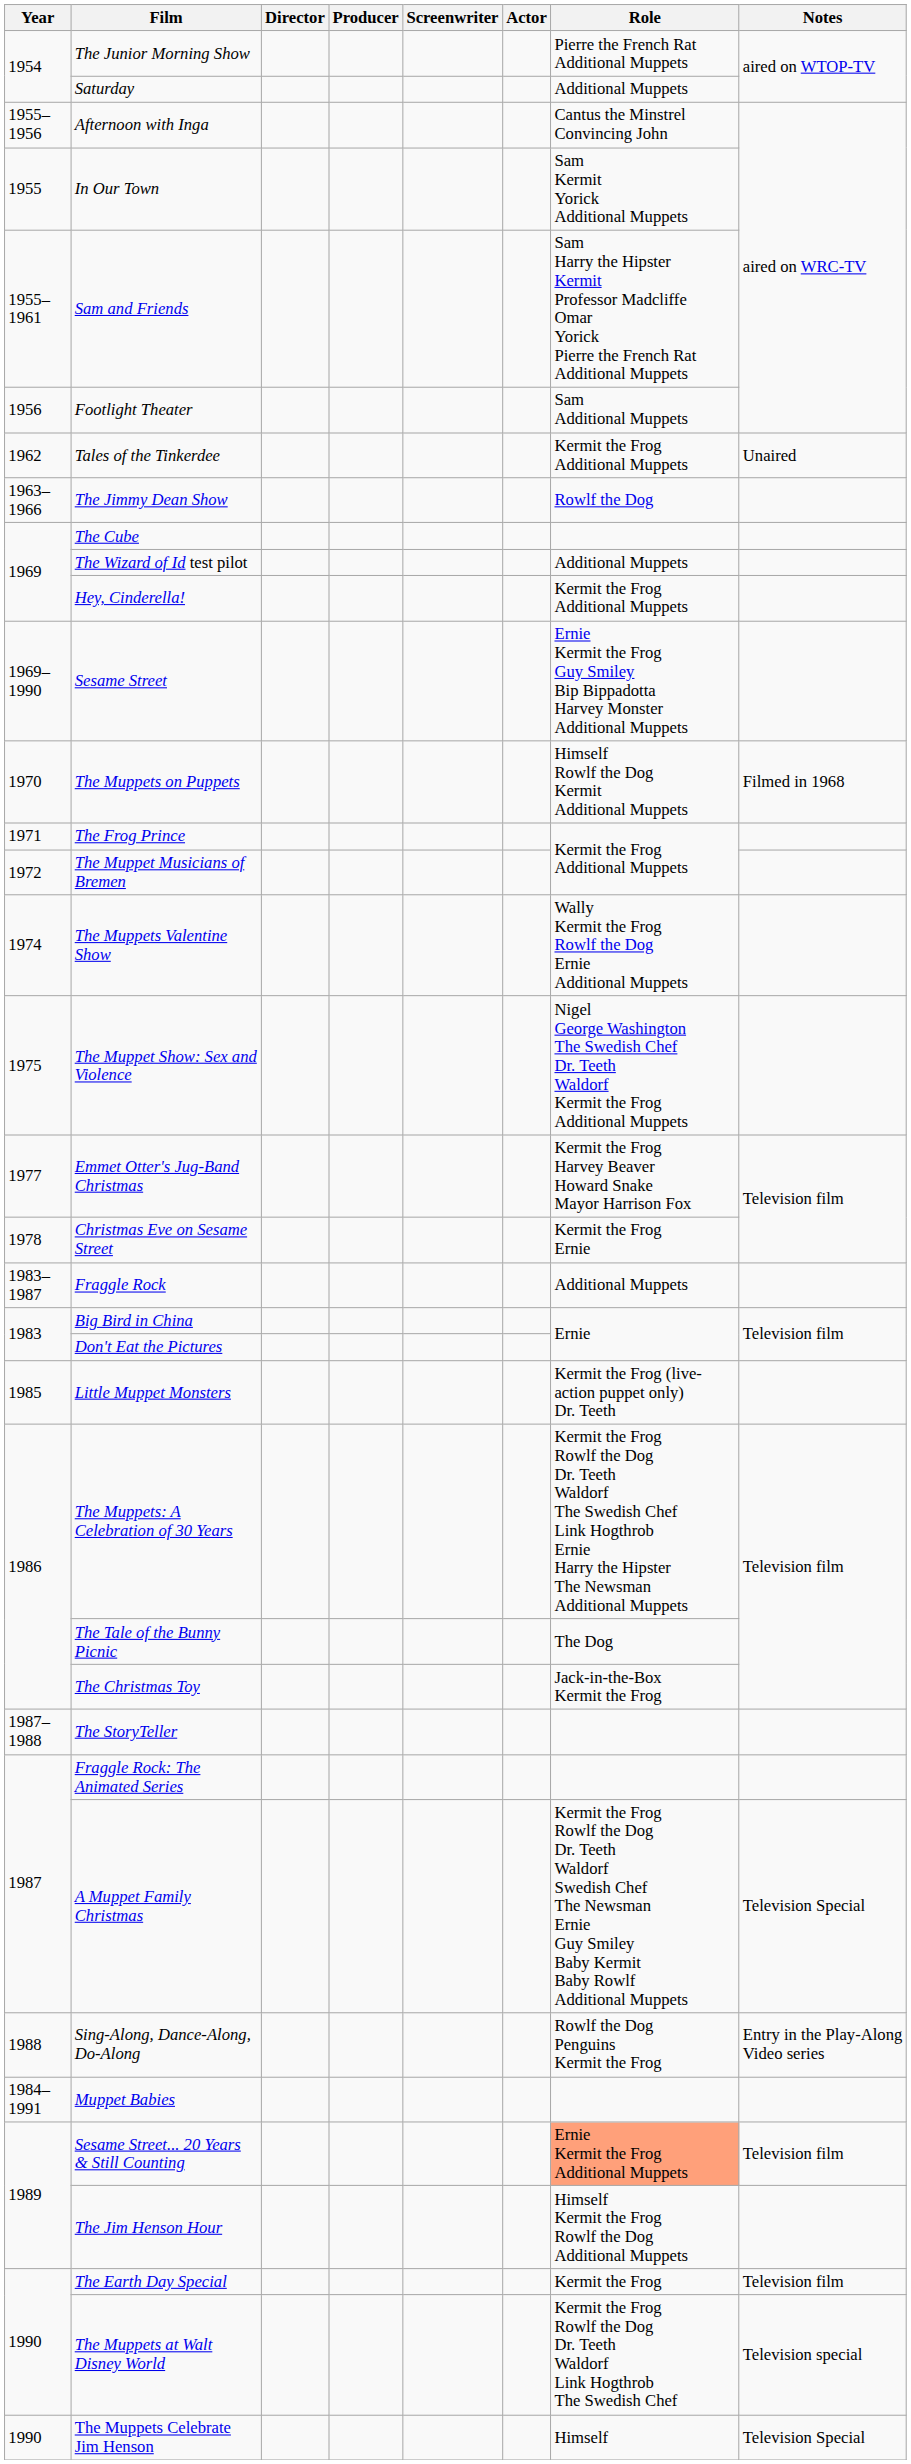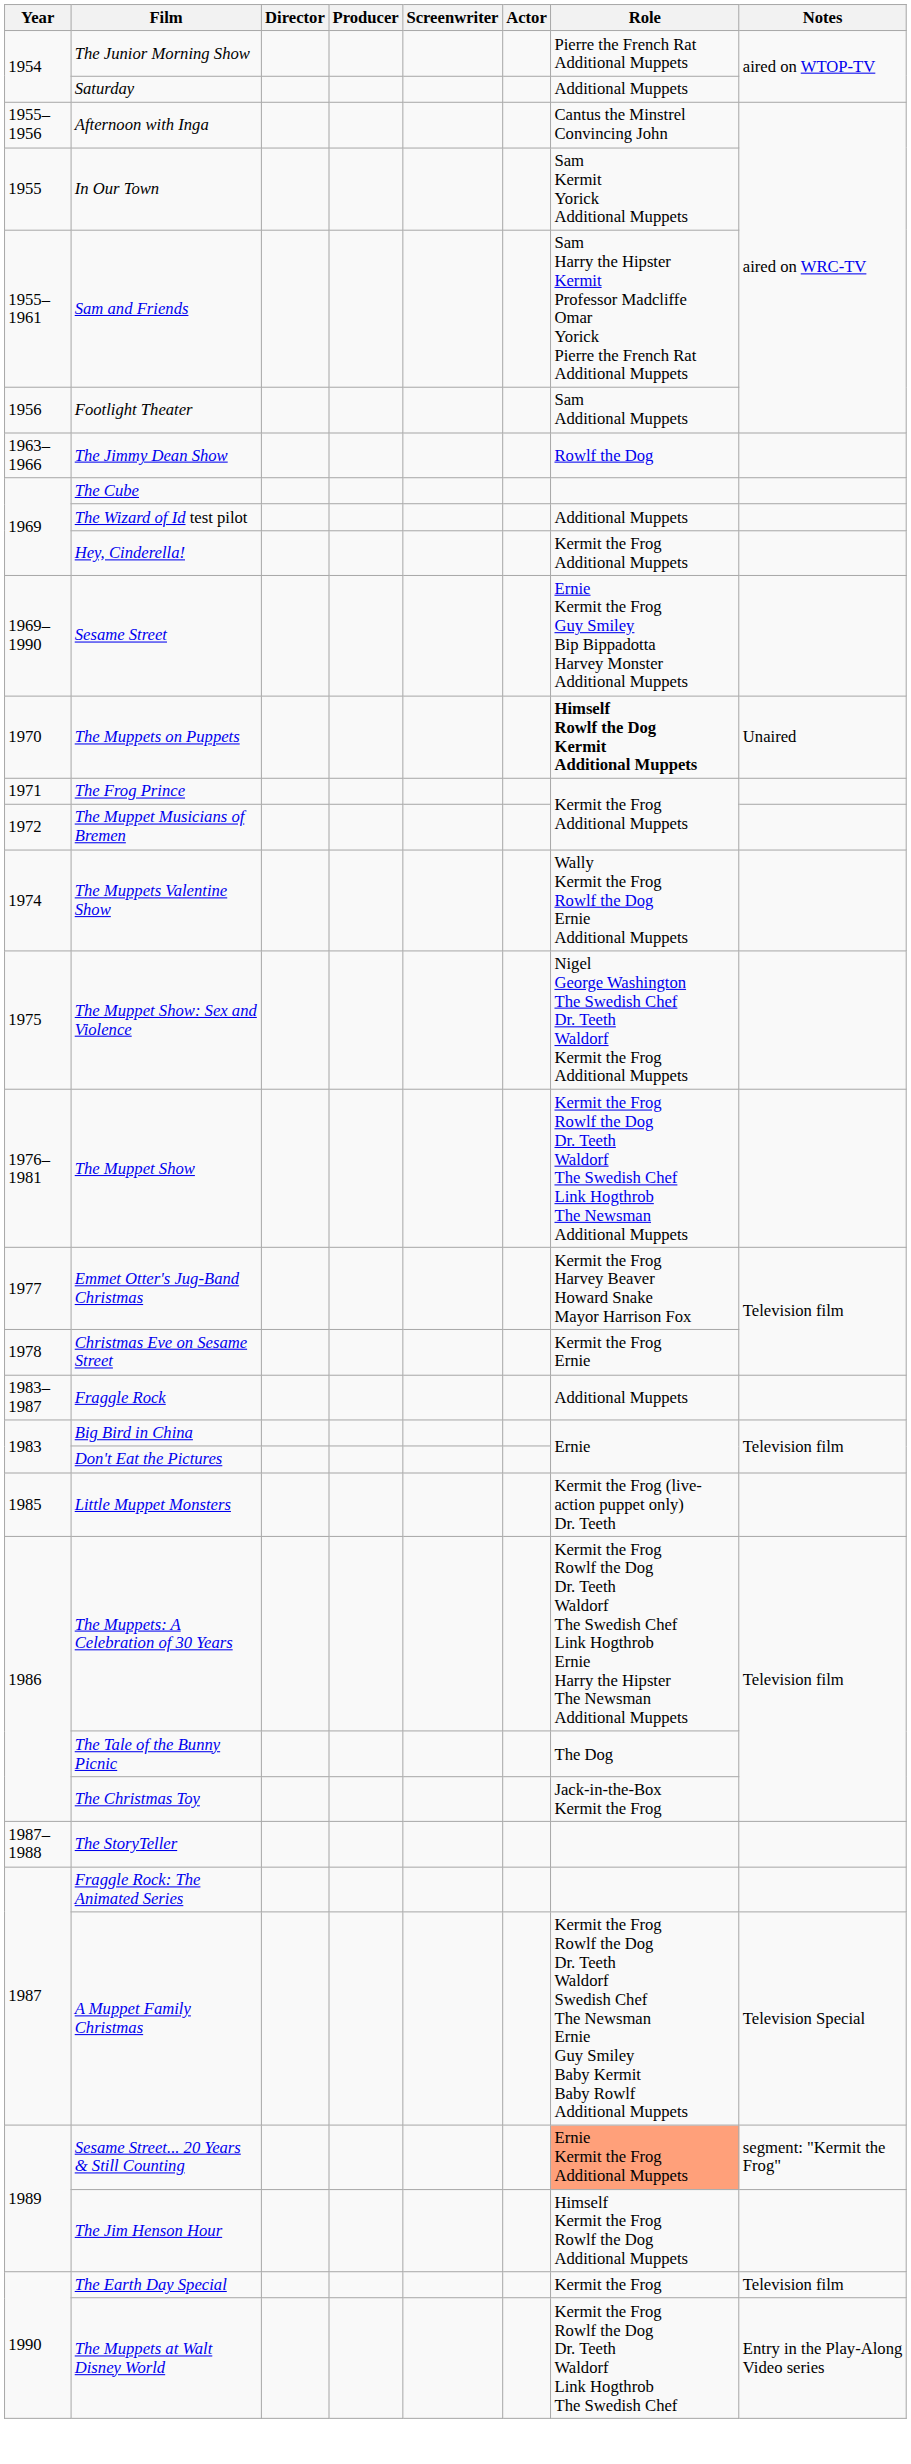- row: 1962 | Tales of the Tinkerdee | Kermit the Frog Additional Muppets | Unaired
The Muppets on Puppets | Role: normal -> bold
The Muppets on Puppets | Notes: Filmed in 1968 -> Unaired
+ row: 1976–1981 | The Muppet Show | Kermit the Frog Rowlf the Dog Dr. Teeth Waldorf The Swedish Chef Link Hogthrob The Newsman Additional Muppets
- row: 1988 | Sing-Along, Dance-Along, Do-Along | Rowlf the Dog Penguins Kermit the Frog | Entry in the Play-Along Video series
- row: 1984–1991 | Muppet Babies
Sesame Street... 20 Years & Still Counting | Notes: Television film -> segment: "Kermit the Frog"
The Muppets at Walt Disney World | Notes: Television special -> Entry in the Play-Along Video series
- row: 1990 | The Muppets Celebrate Jim Henson | Himself | Television Special
